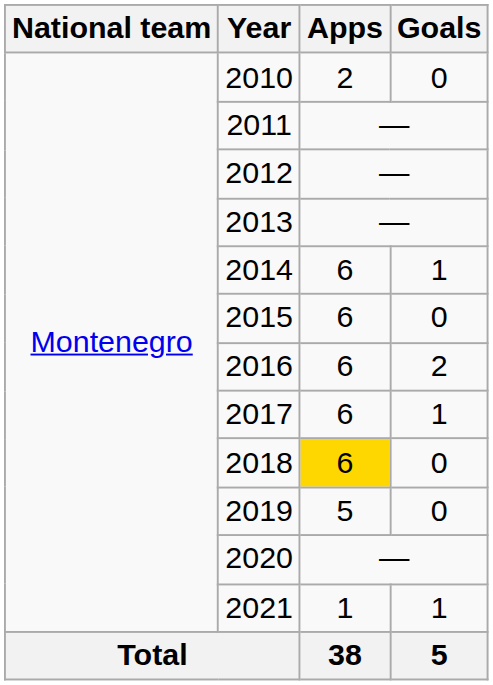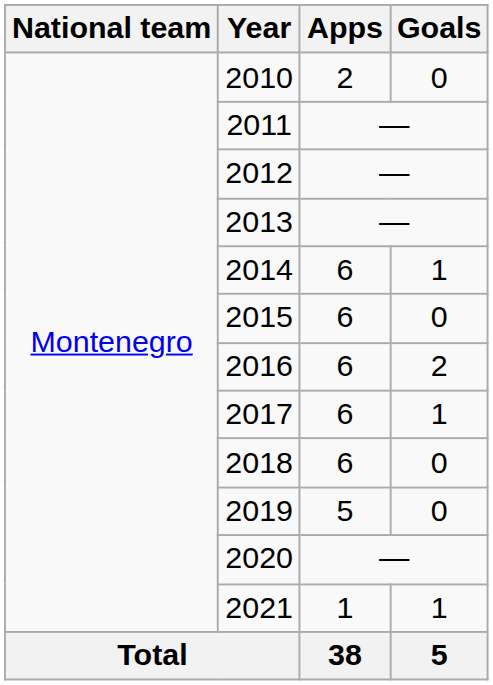2018 | Apps: gold background -> no background
